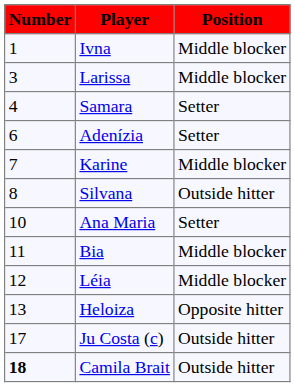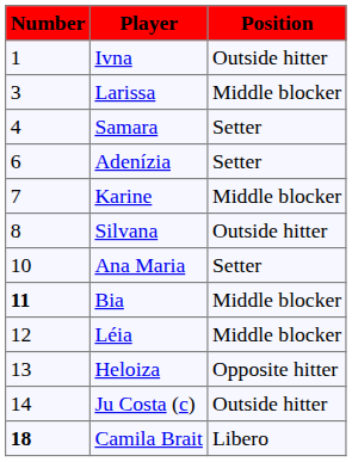Ivna | Position: Middle blocker -> Outside hitter
Bia | Number: normal -> bold
Ju Costa (c) | Number: 17 -> 14
Camila Brait | Position: Outside hitter -> Libero
